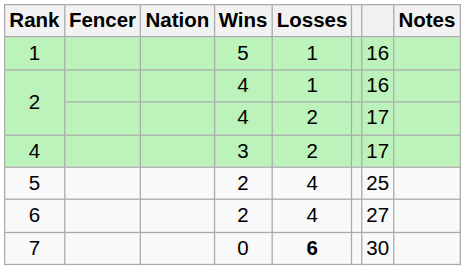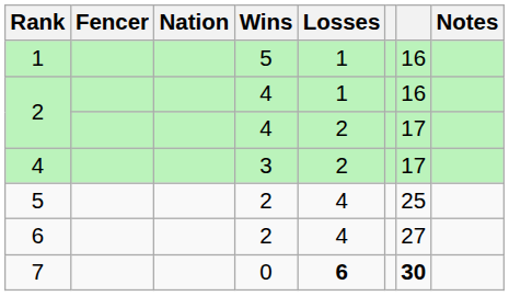7 | column 7: normal -> bold
